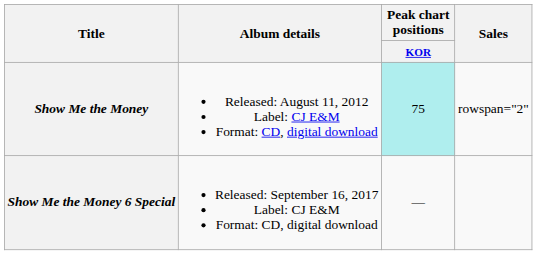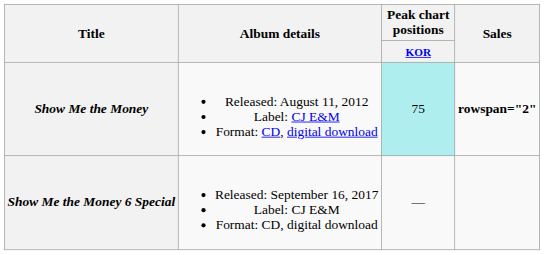Show Me the Money | Sales: normal -> bold
